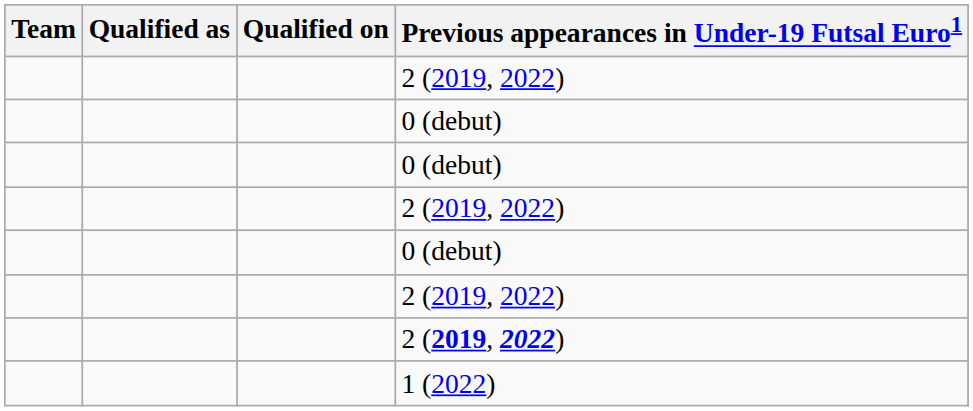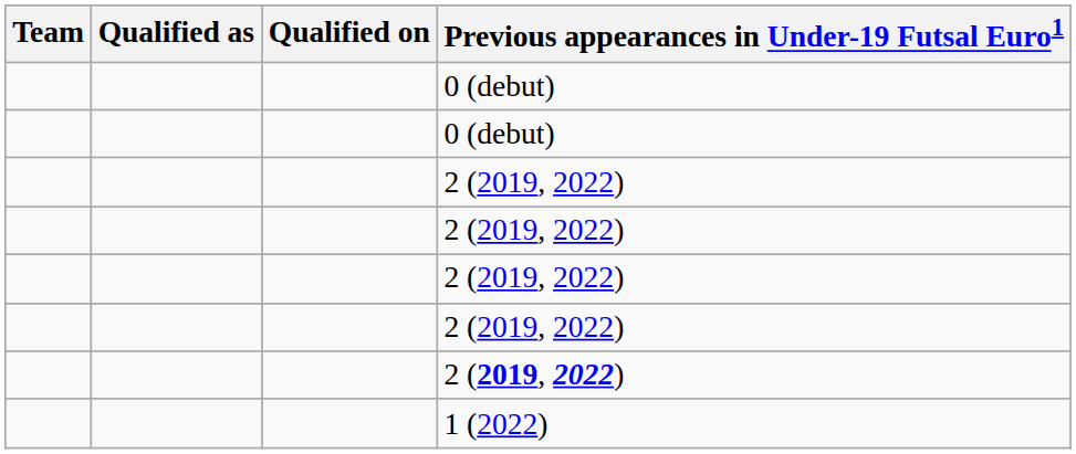row 2 | Previous appearances in Under-19 Futsal Euro1: 2 (2019, 2022) -> 0 (debut)
row 4 | Previous appearances in Under-19 Futsal Euro1: 0 (debut) -> 2 (2019, 2022)
row 6 | Previous appearances in Under-19 Futsal Euro1: 0 (debut) -> 2 (2019, 2022)
